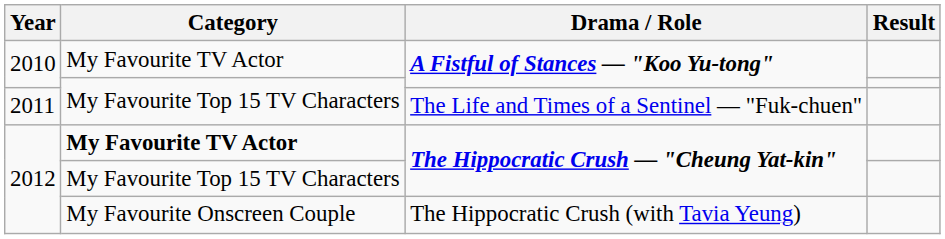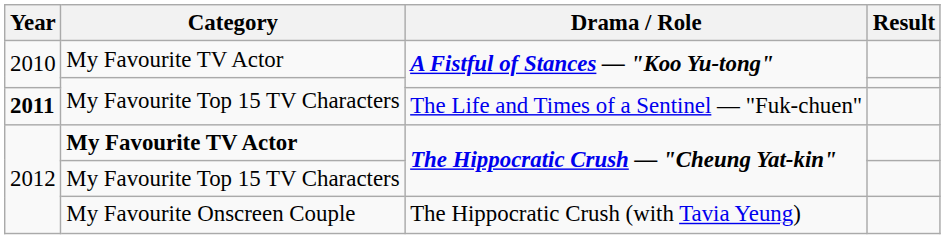The Life and Times of a Sentinel — "Fuk-chuen" | Year: normal -> bold
